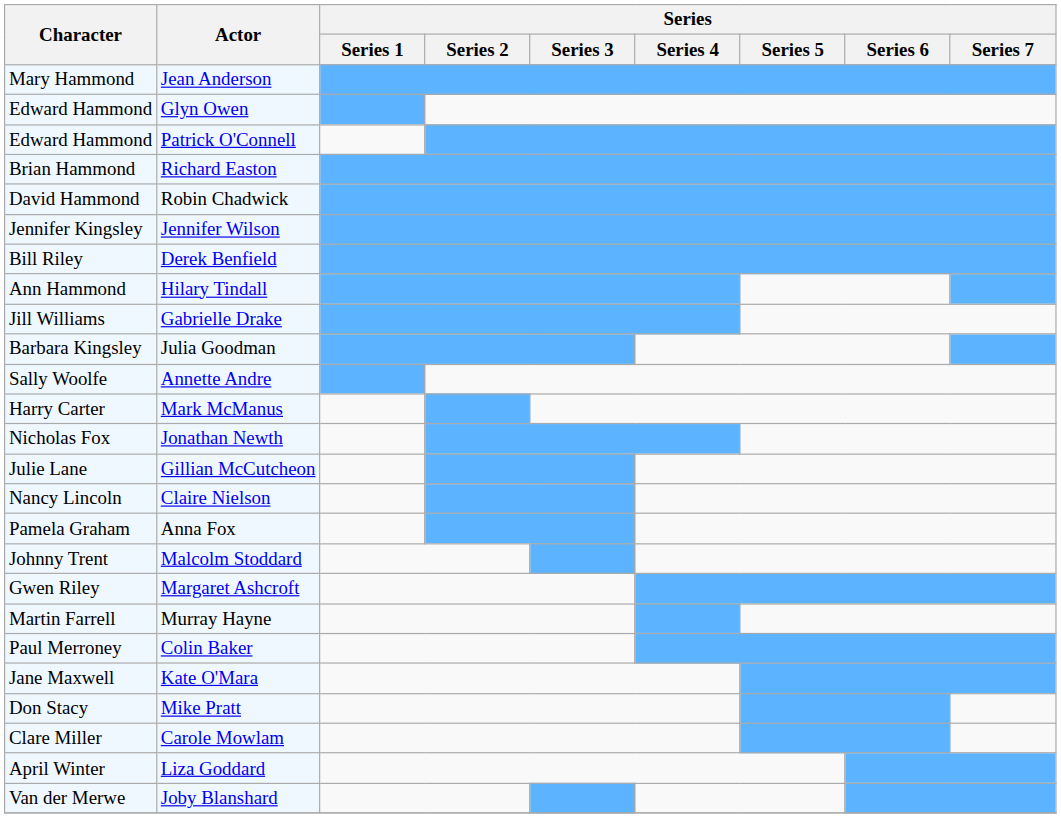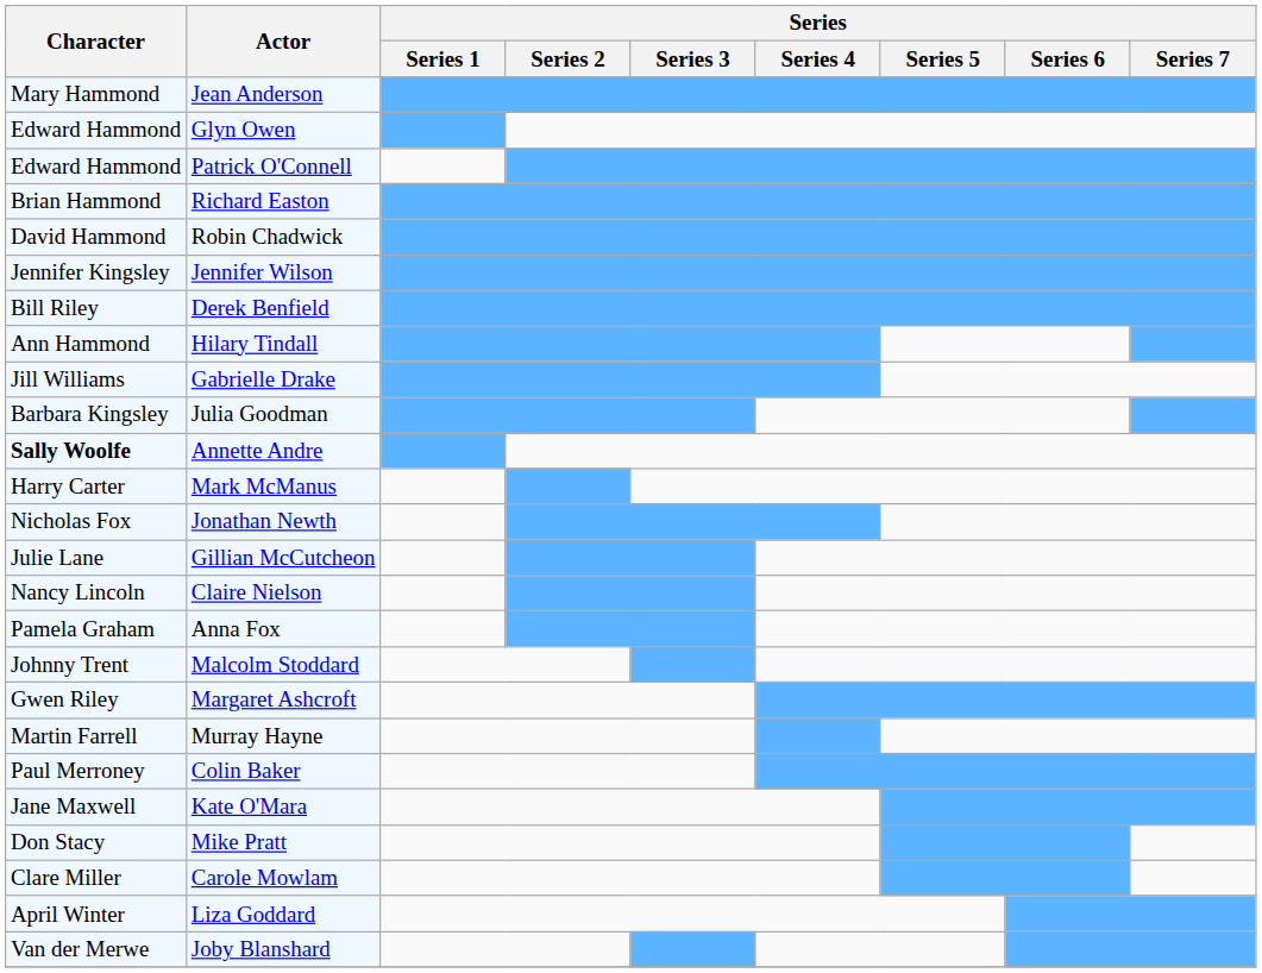Annette Andre | Character: normal -> bold
